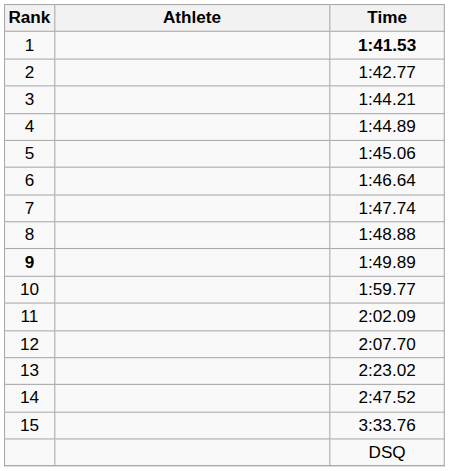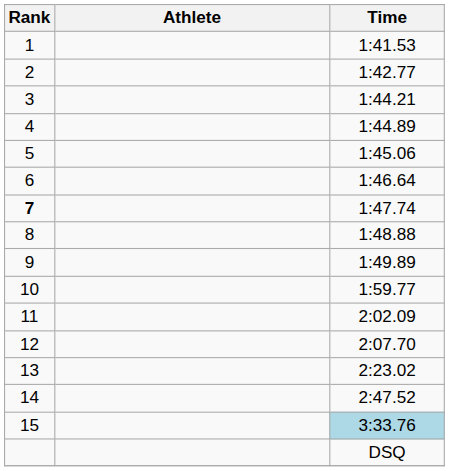1 | Time: bold -> normal
7 | Rank: normal -> bold
9 | Rank: bold -> normal
15 | Time: no background -> lightblue background
